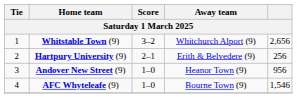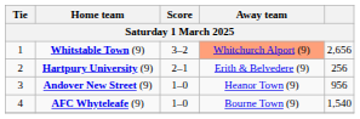Whitstable Town (9) | Away team: no background -> lightsalmon background
AFC Whyteleafe (9) | column 5: 1,546 -> 1,540
